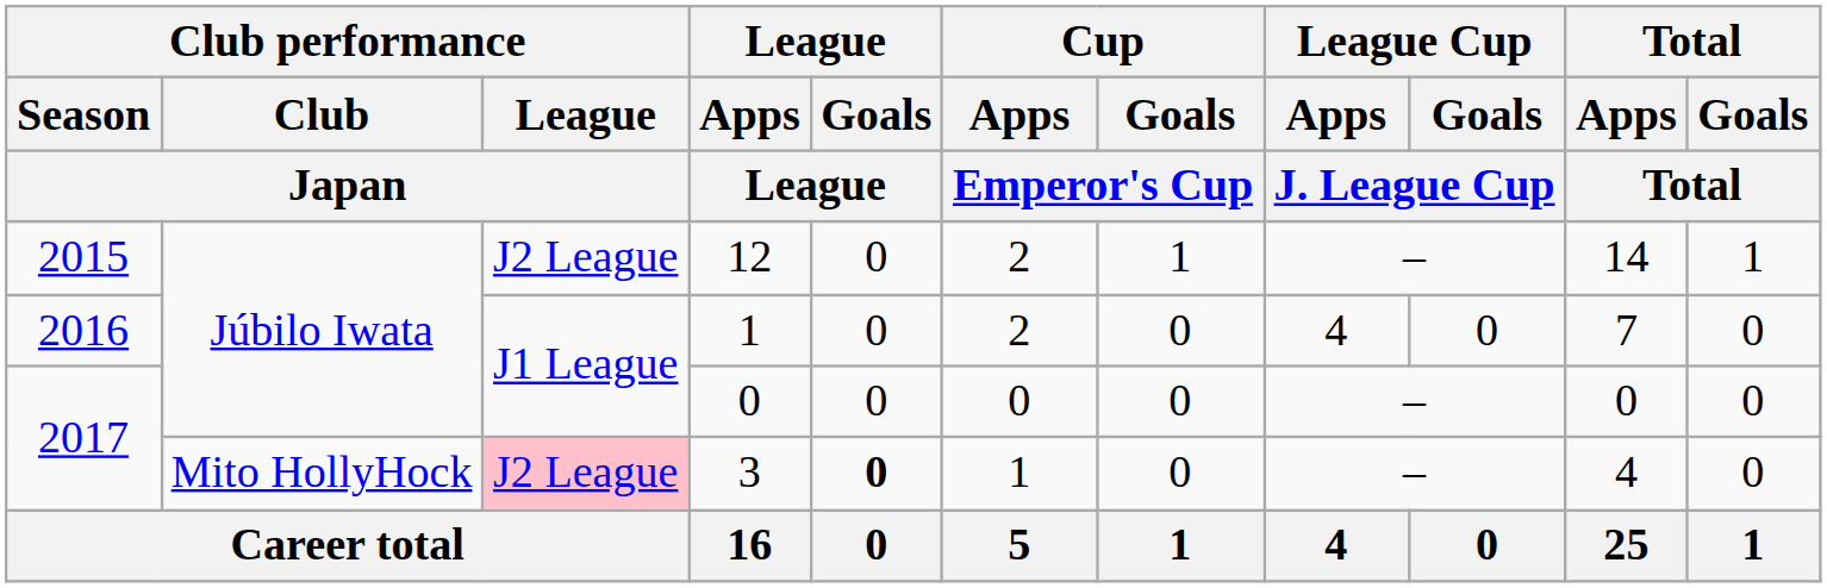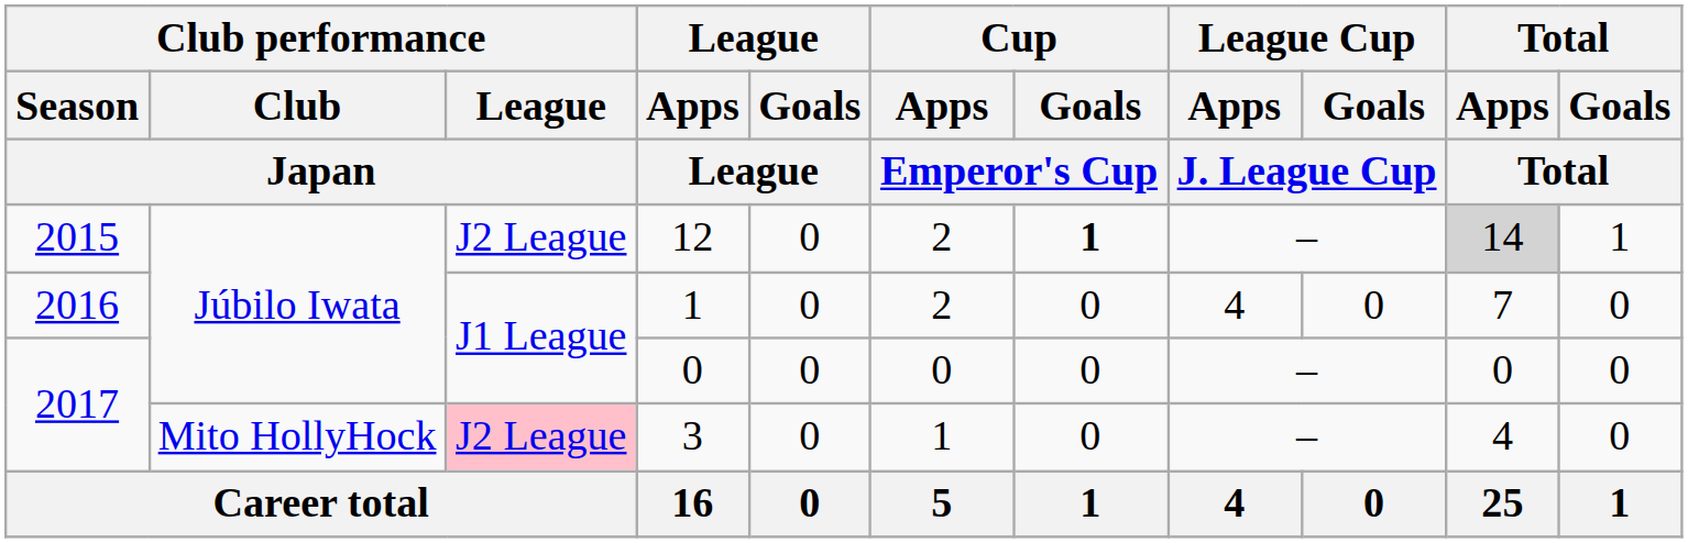12 | Cup / Goals / Emperor's Cup: normal -> bold
12 | Total / Apps / Total: no background -> lightgrey background
3 | League / Goals / League: bold -> normal
